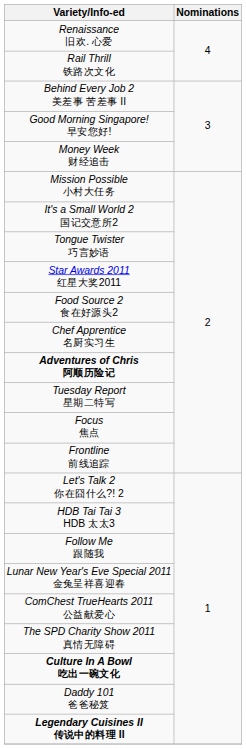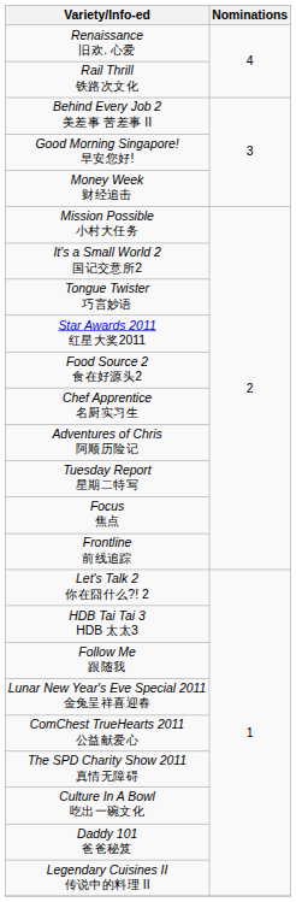Adventures of Chris 阿顺历险记 | Variety/Info-ed: bold -> normal
Culture In A Bowl 吃出一碗文化 | Variety/Info-ed: bold -> normal
Legendary Cuisines II 传说中的料理 II | Variety/Info-ed: bold -> normal
